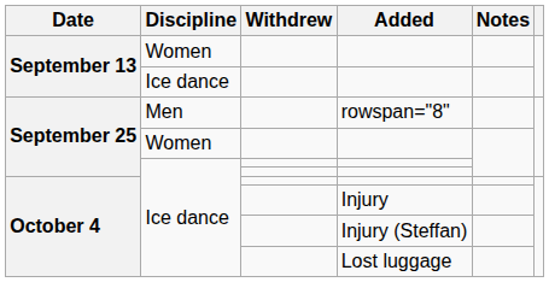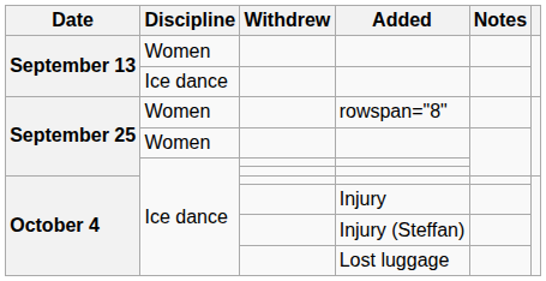rowspan="8" | Discipline: Men -> Women
